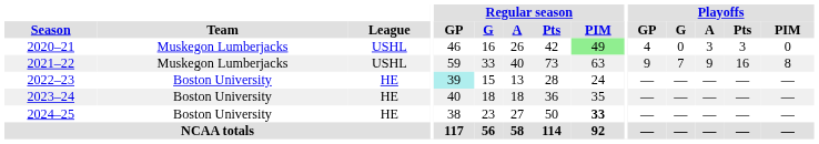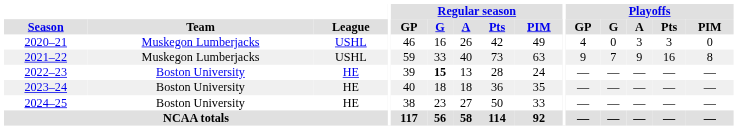2020–21 | Regular season / PIM: lightgreen background -> no background
2022–23 | Regular season / GP: paleturquoise background -> no background
2022–23 | Regular season / G: normal -> bold
2024–25 | Regular season / PIM: bold -> normal
